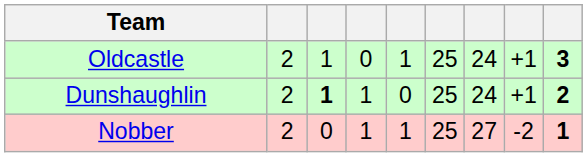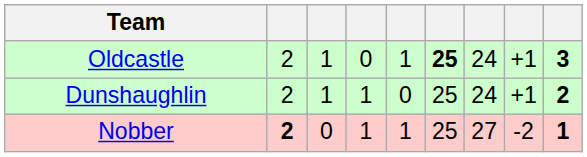Oldcastle | column 6: normal -> bold
Dunshaughlin | column 3: bold -> normal
Nobber | column 2: normal -> bold
